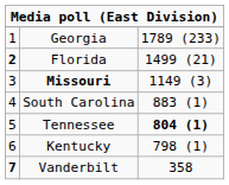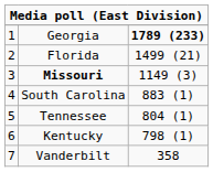Georgia | column 3: normal -> bold
Florida | column 1: bold -> normal
Tennessee | column 3: bold -> normal
Vanderbilt | column 1: bold -> normal
